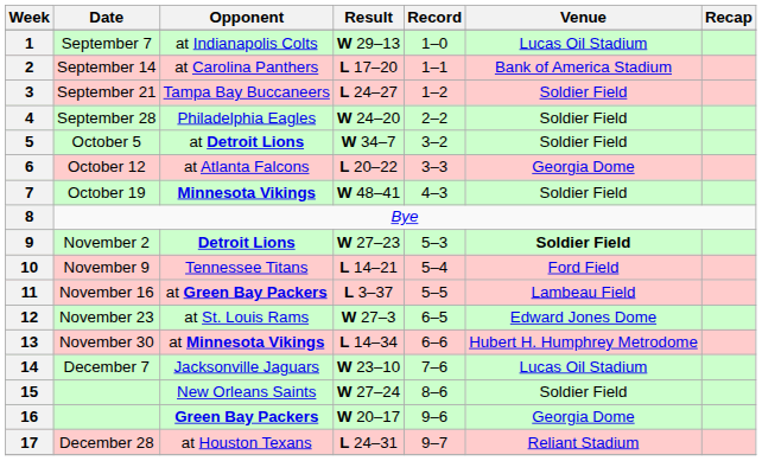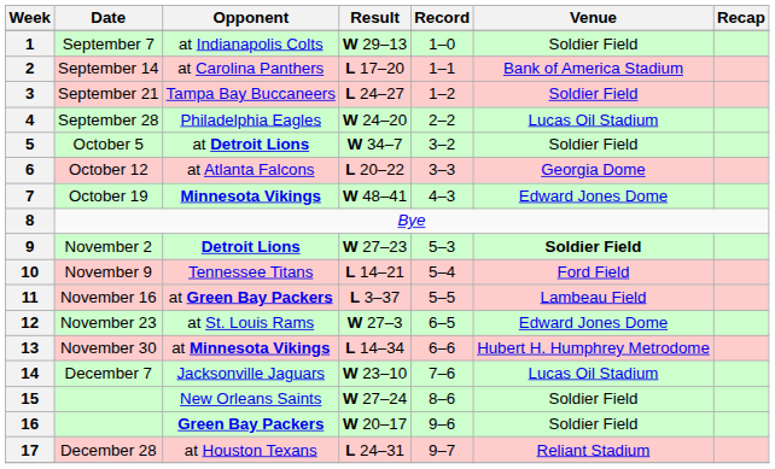1 | Venue: Lucas Oil Stadium -> Soldier Field
4 | Venue: Soldier Field -> Lucas Oil Stadium
7 | Venue: Soldier Field -> Edward Jones Dome
16 | Venue: Georgia Dome -> Soldier Field
